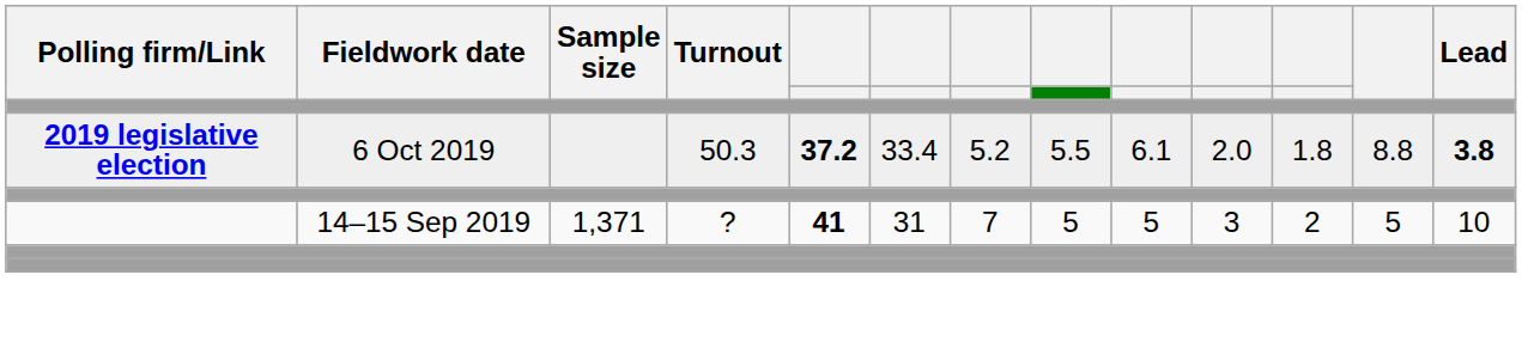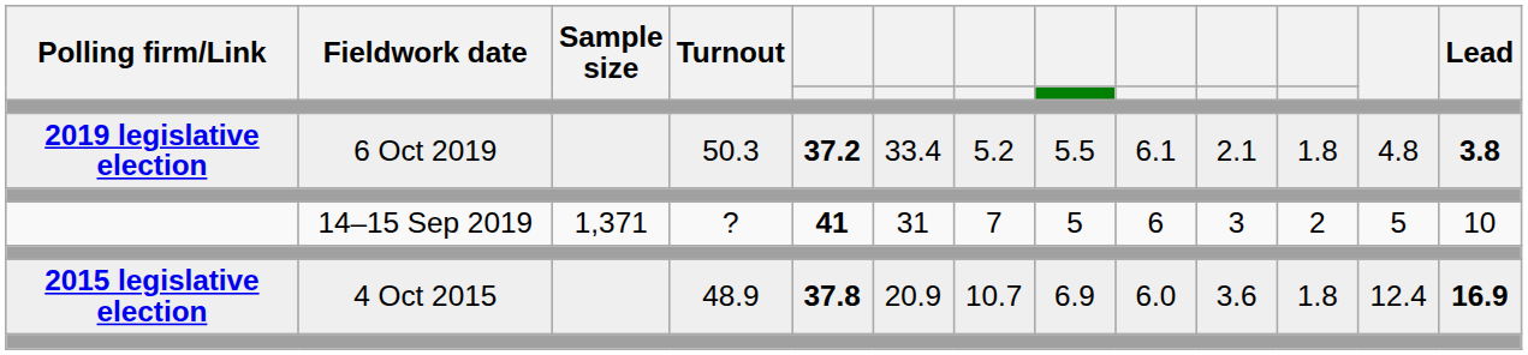6 Oct 2019 | column 10: 2.0 -> 2.1
6 Oct 2019 | column 12: 8.8 -> 4.8
14–15 Sep 2019 | column 9: 5 -> 6
+ row: 2015 legislative election | 4 Oct 2015 | 48.9 | 37.8 | 20.9 | 10.7 | 6.9 | 6.0 | 3.6 | 1.8 | 12.4 | 16.9
